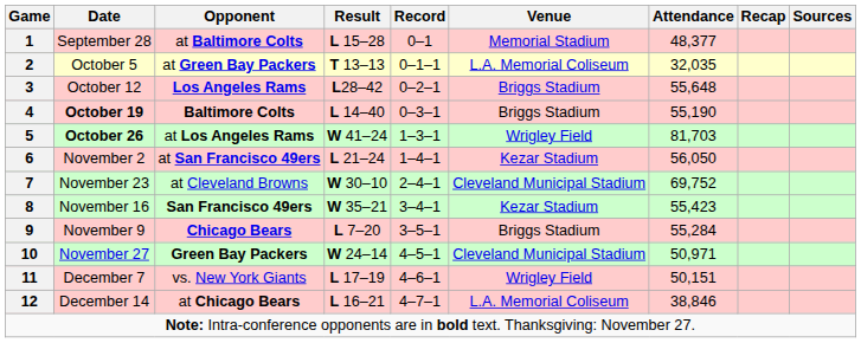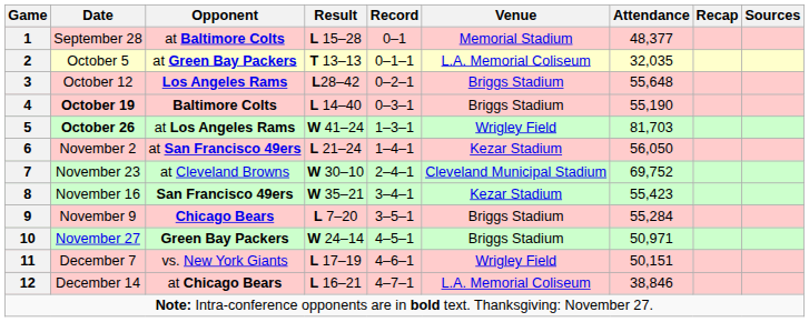10 | Venue: Cleveland Municipal Stadium -> Briggs Stadium
